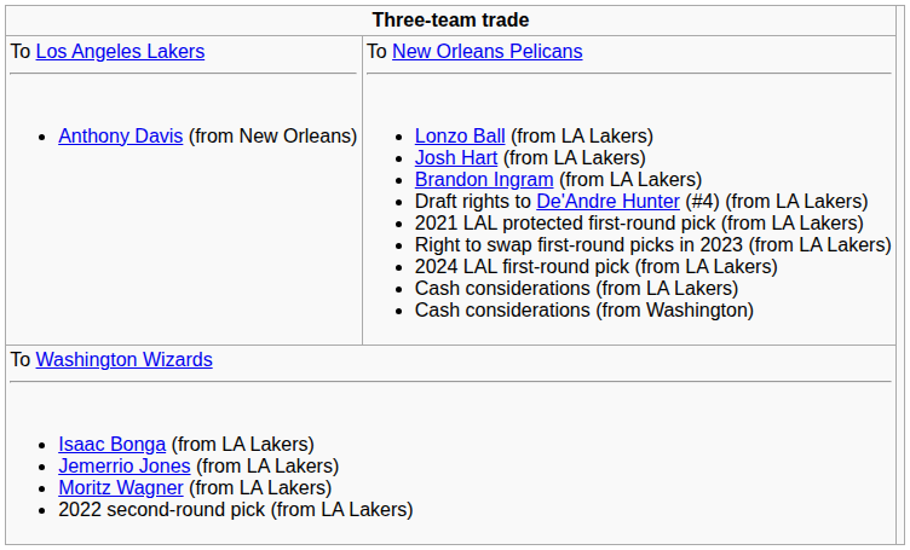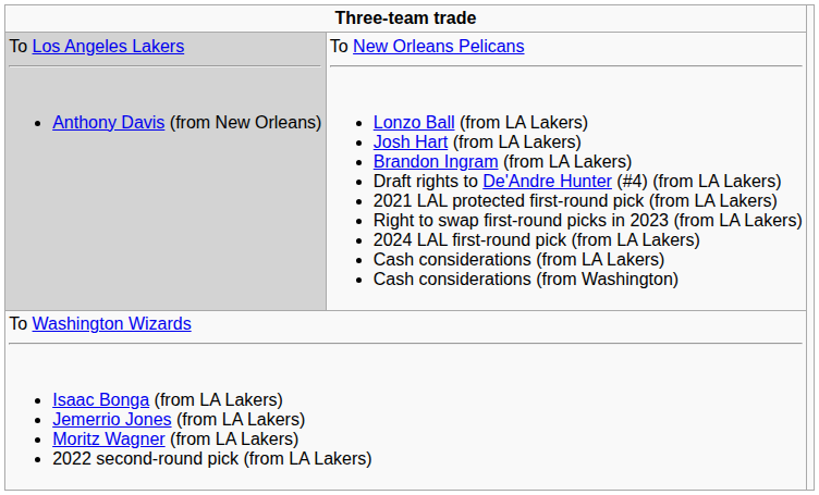To Los Angeles Lakers Anthony Davis (from New Orleans) | column 1: no background -> lightgrey background
